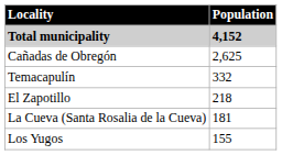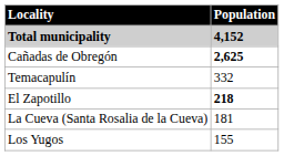Cañadas de Obregón | Population: normal -> bold
El Zapotillo | Population: normal -> bold
